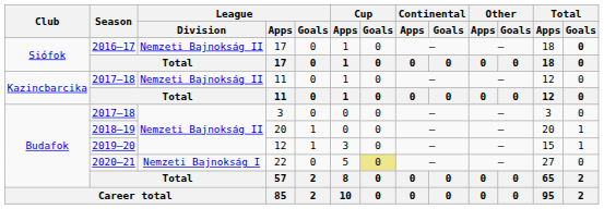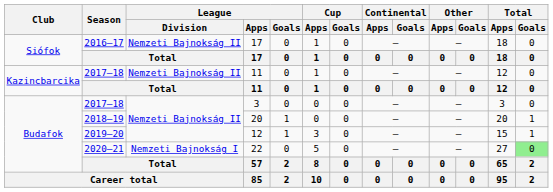2016–17 / 17 | Total / Goals: bold -> normal
22 | Cup / Goals: khaki background -> no background
22 | Total / Goals: no background -> lightgreen background
